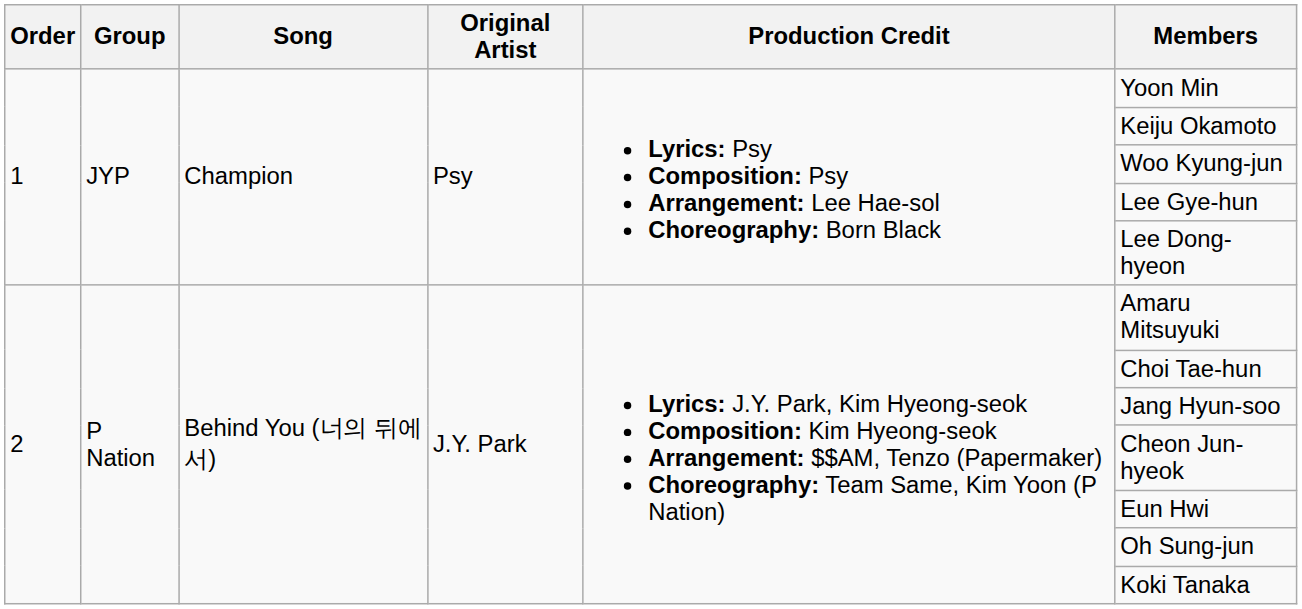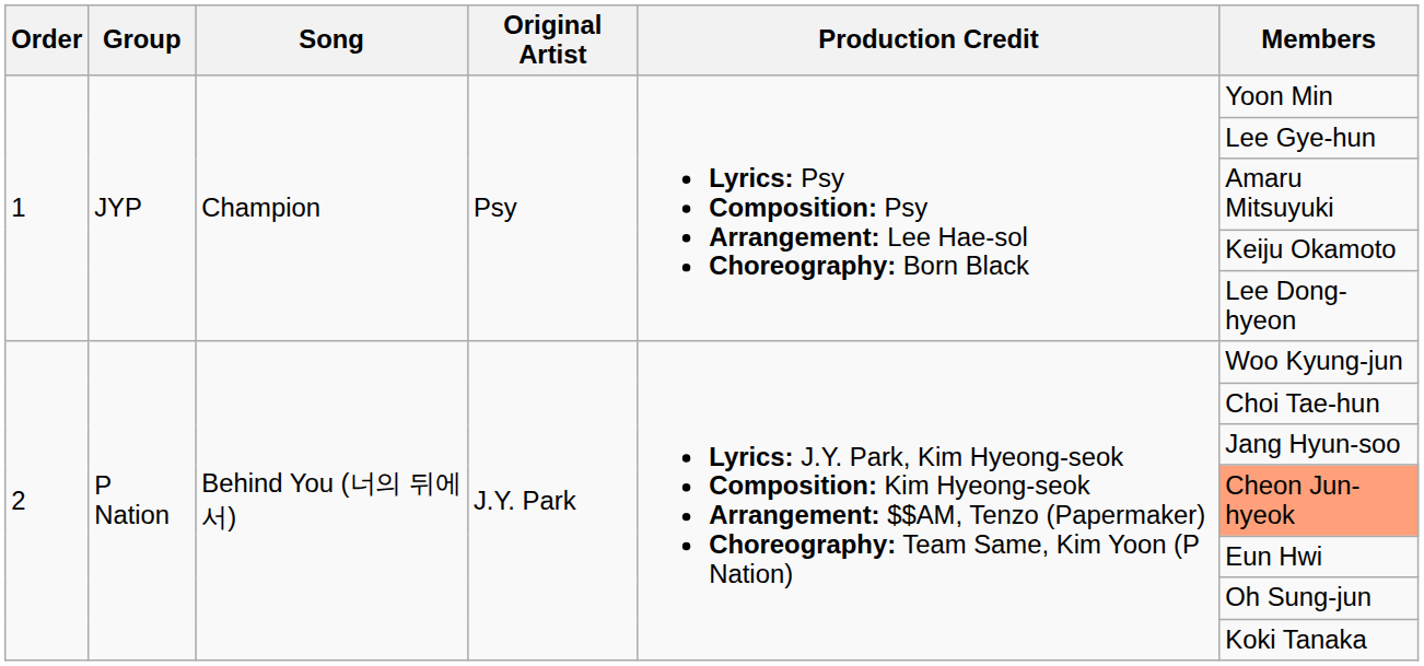row 3 | Members: Keiju Okamoto -> Lee Gye-hun
row 4 | Members: Woo Kyung-jun -> Amaru Mitsuyuki
row 5 | Members: Lee Gye-hun -> Keiju Okamoto
row 7 | Members: Amaru Mitsuyuki -> Woo Kyung-jun
row 10 | Members: no background -> lightsalmon background
